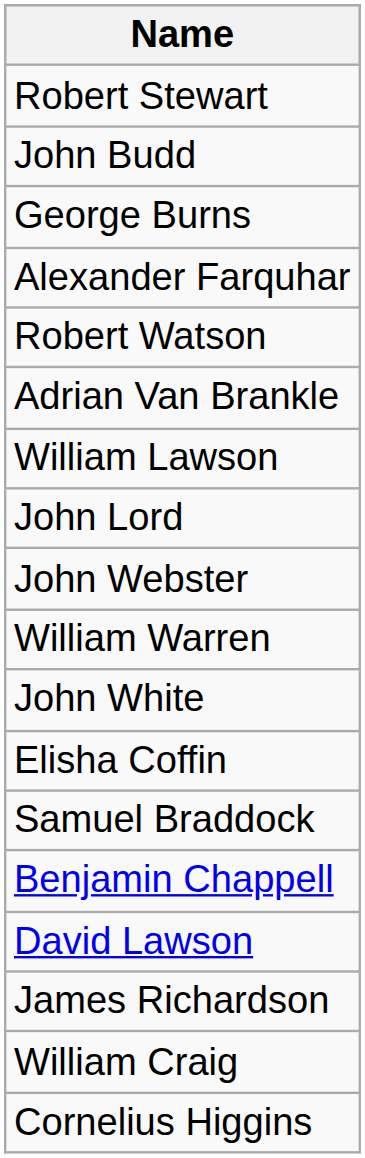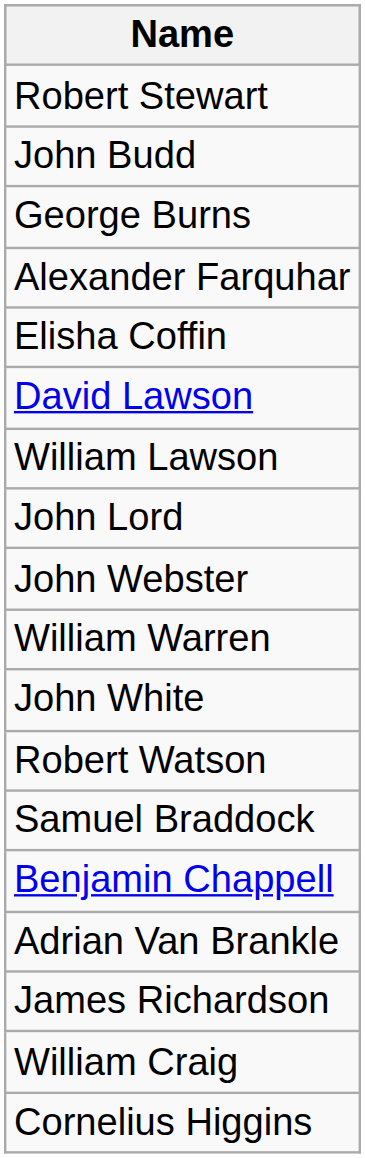row 6 | column 1: Robert Watson -> Elisha Coffin
row 7 | column 1: Adrian Van Brankle -> David Lawson
row 13 | column 1: Elisha Coffin -> Robert Watson
row 16 | column 1: David Lawson -> Adrian Van Brankle
